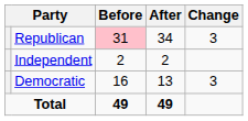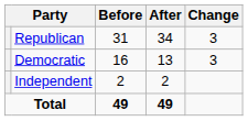Republican | Before: pink background -> no background
rows swapped: Democratic <-> Independent
